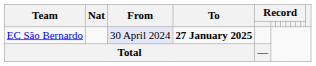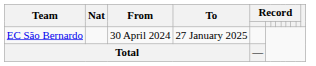EC São Bernardo | From: lavender background -> no background
EC São Bernardo | To: bold -> normal
